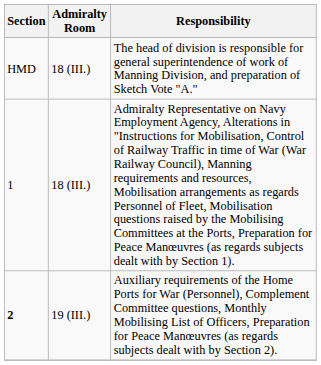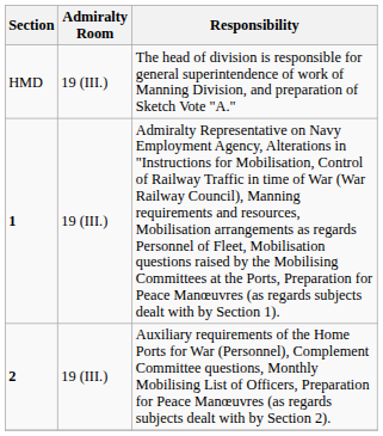row 2 | Admiralty Room: 18 (III.) -> 19 (III.)
row 3 | Section: normal -> bold
row 3 | Admiralty Room: 18 (III.) -> 19 (III.)
